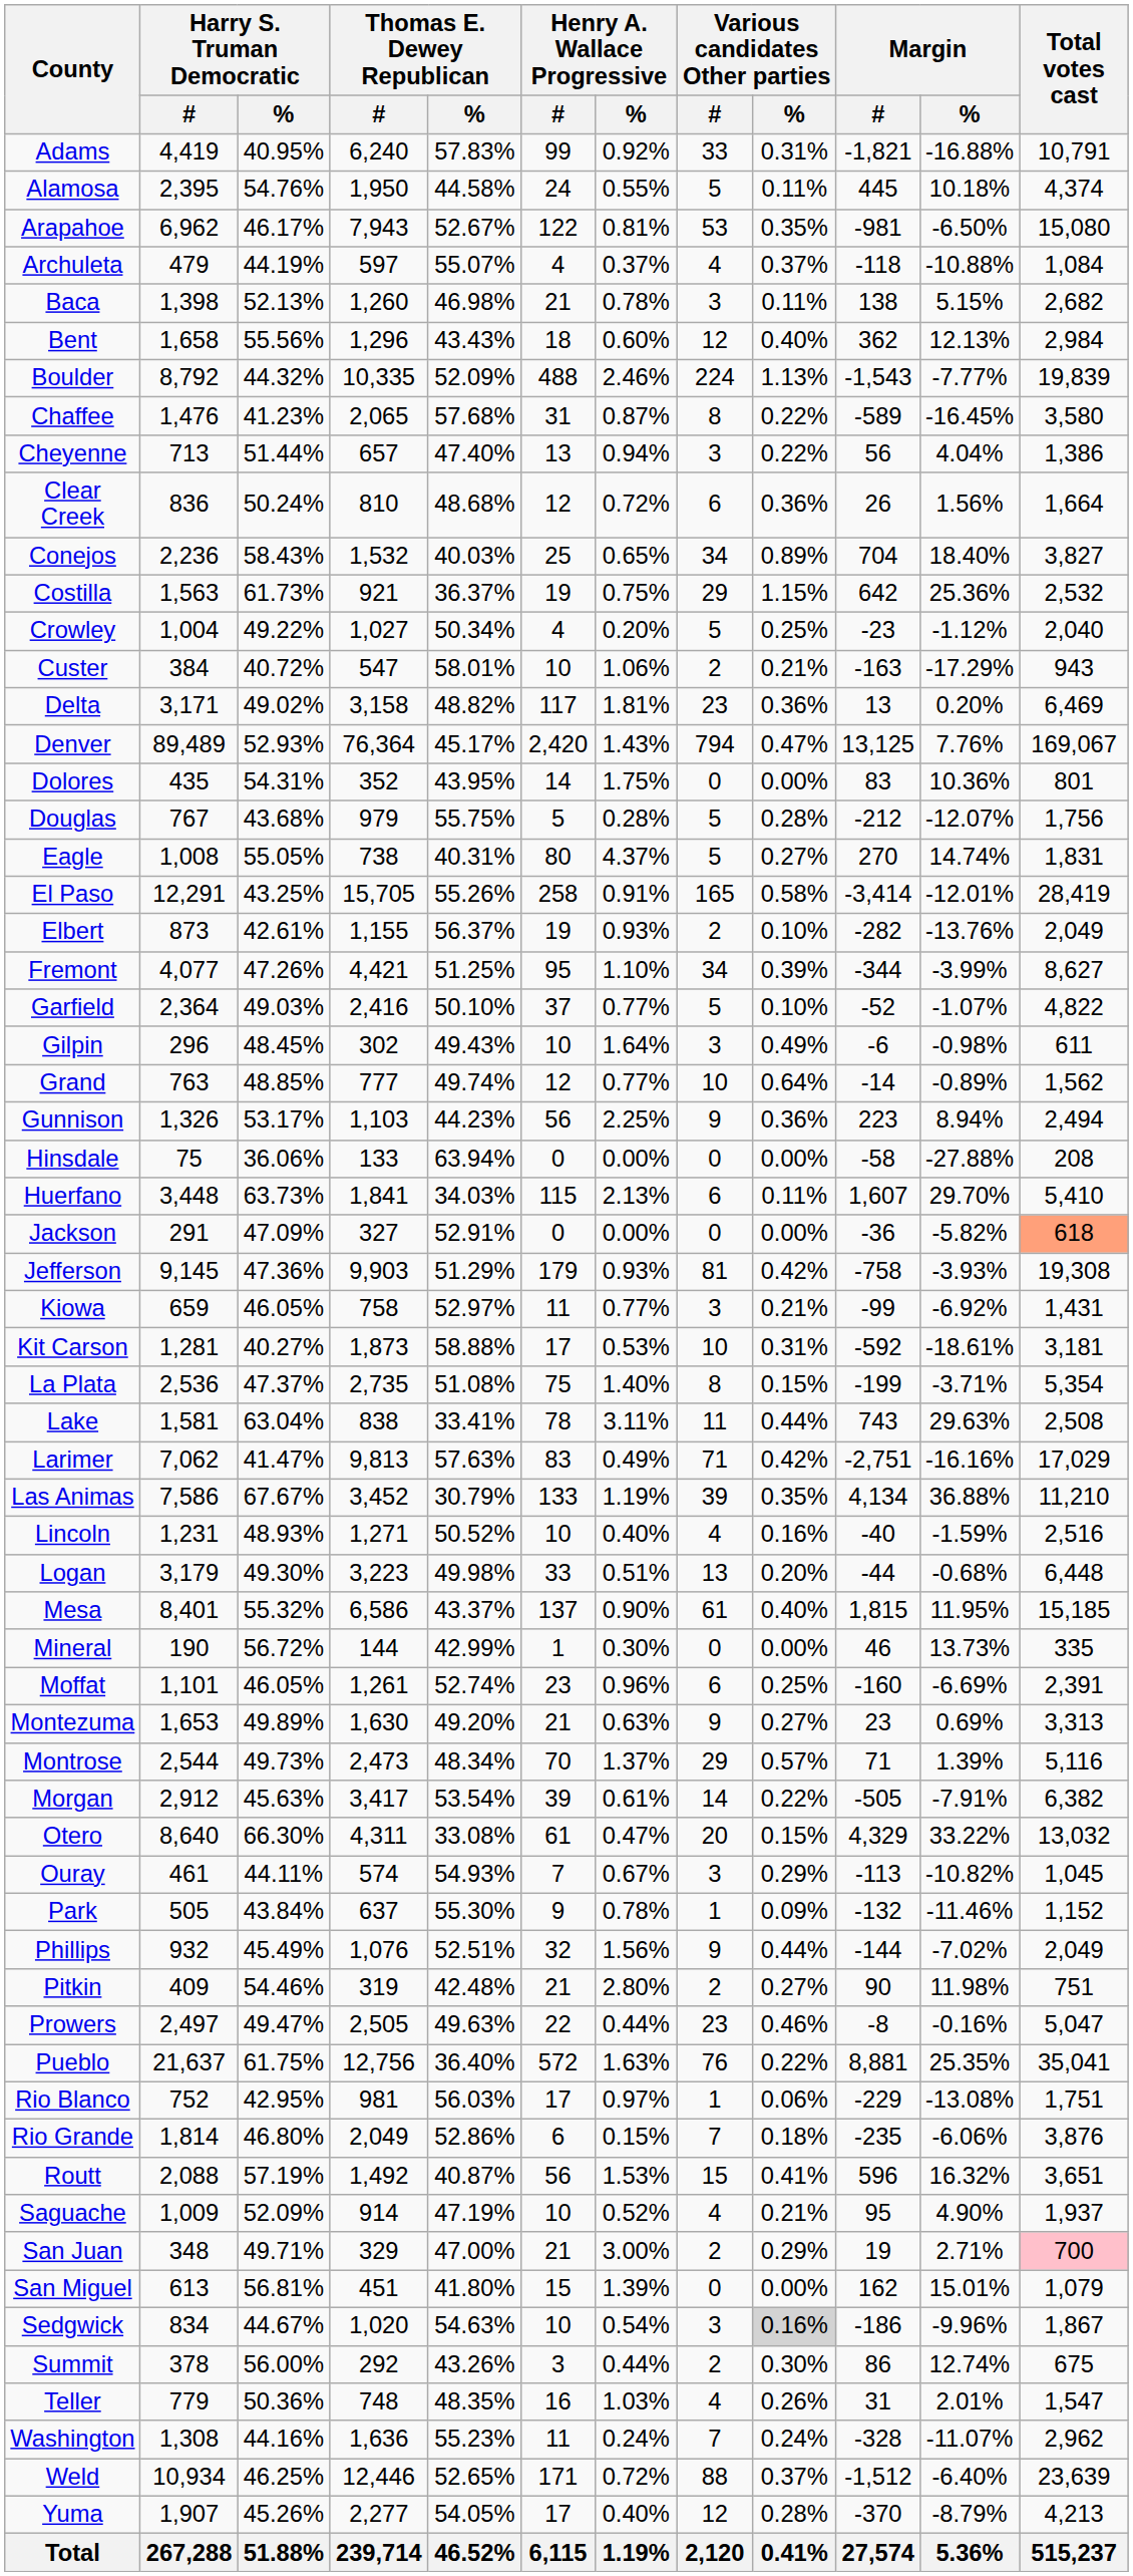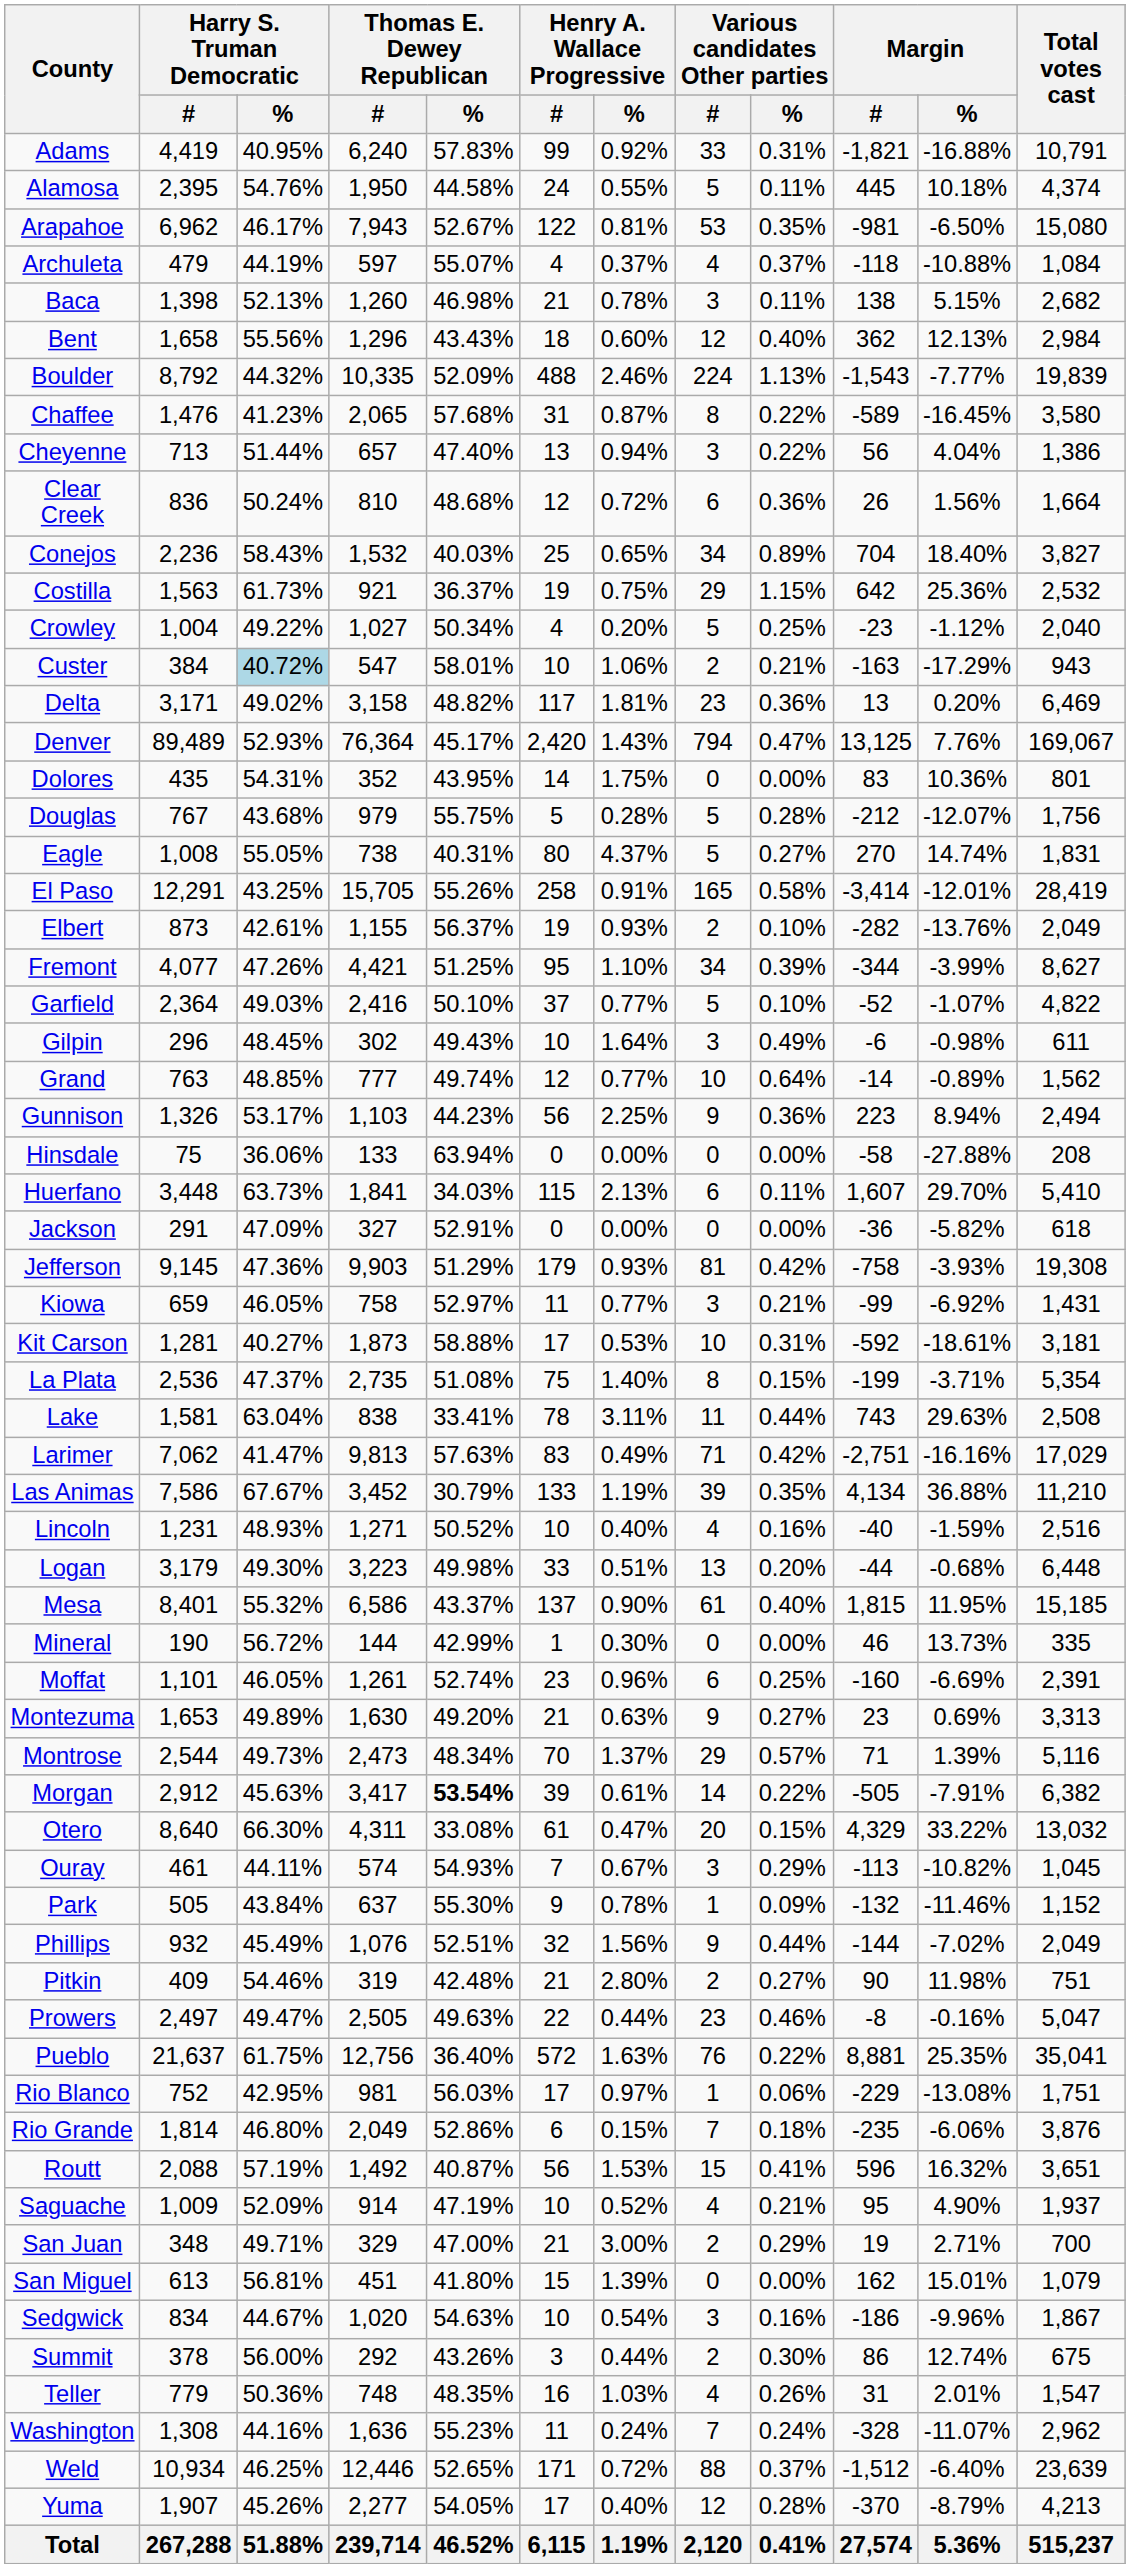Custer | Harry S. Truman Democratic / %: no background -> lightblue background
Jackson | Total votes cast: lightsalmon background -> no background
Morgan | Thomas E. Dewey Republican / %: normal -> bold
San Juan | Total votes cast: pink background -> no background
Sedgwick | Various candidates Other parties / %: lightgrey background -> no background
